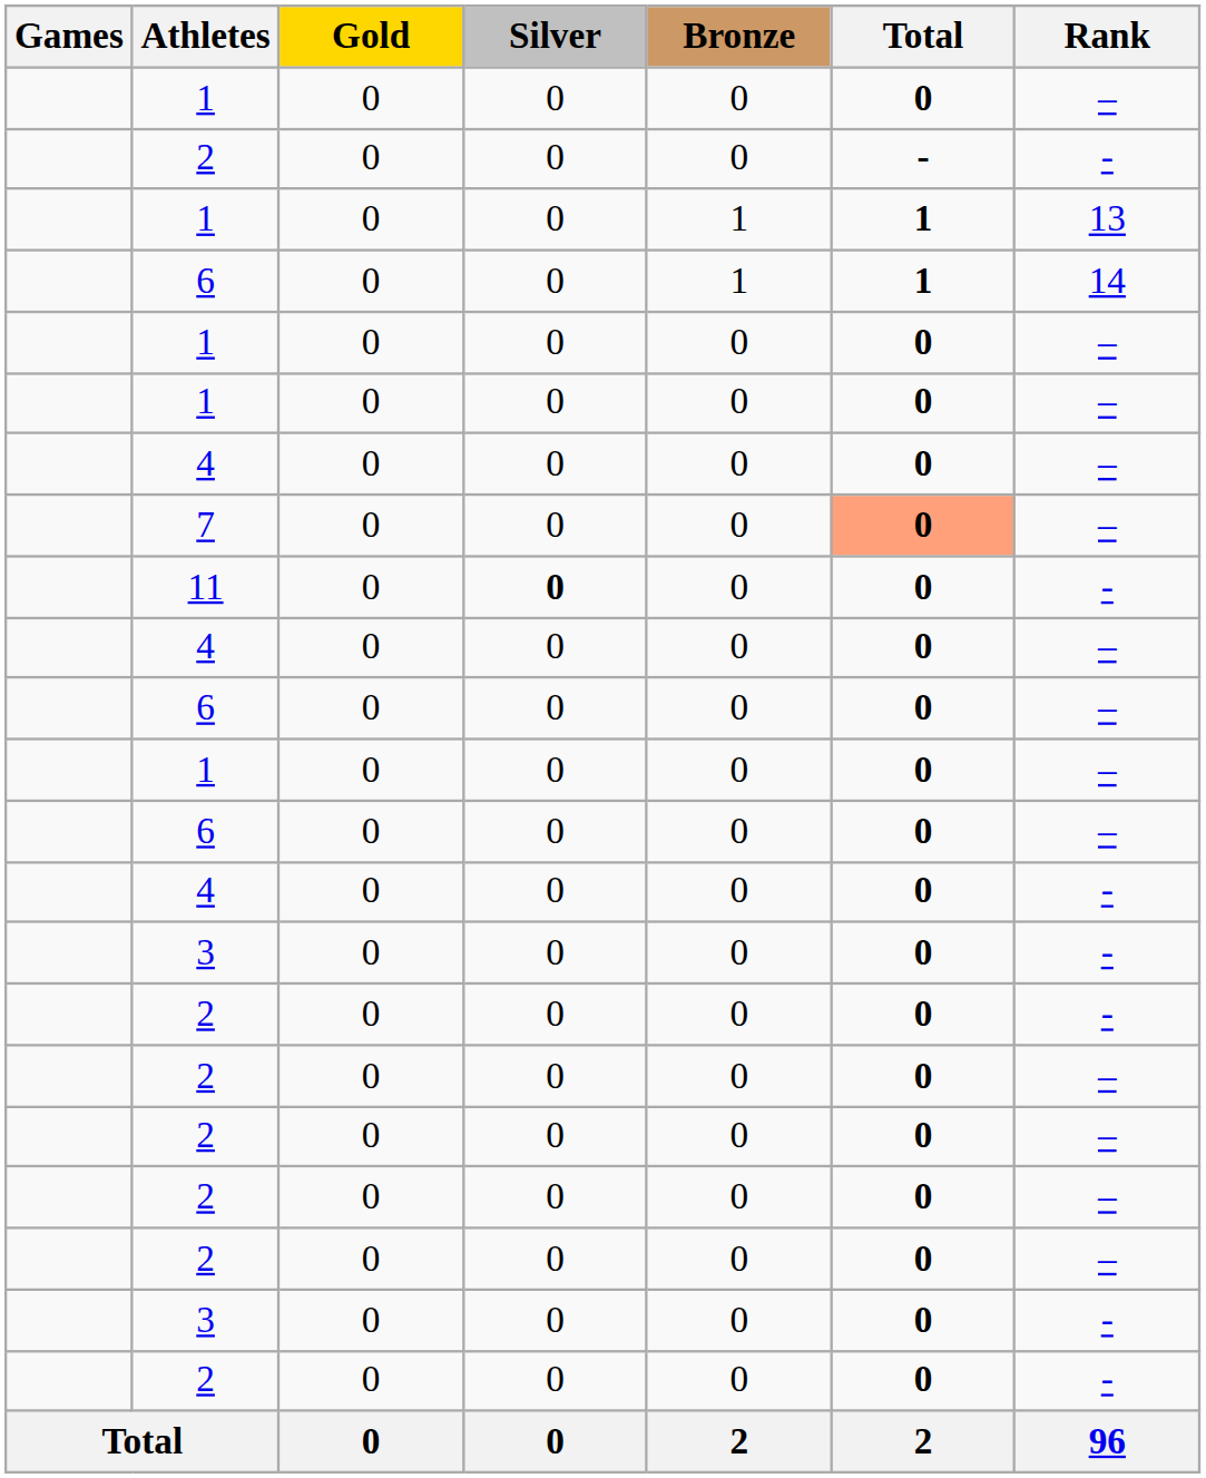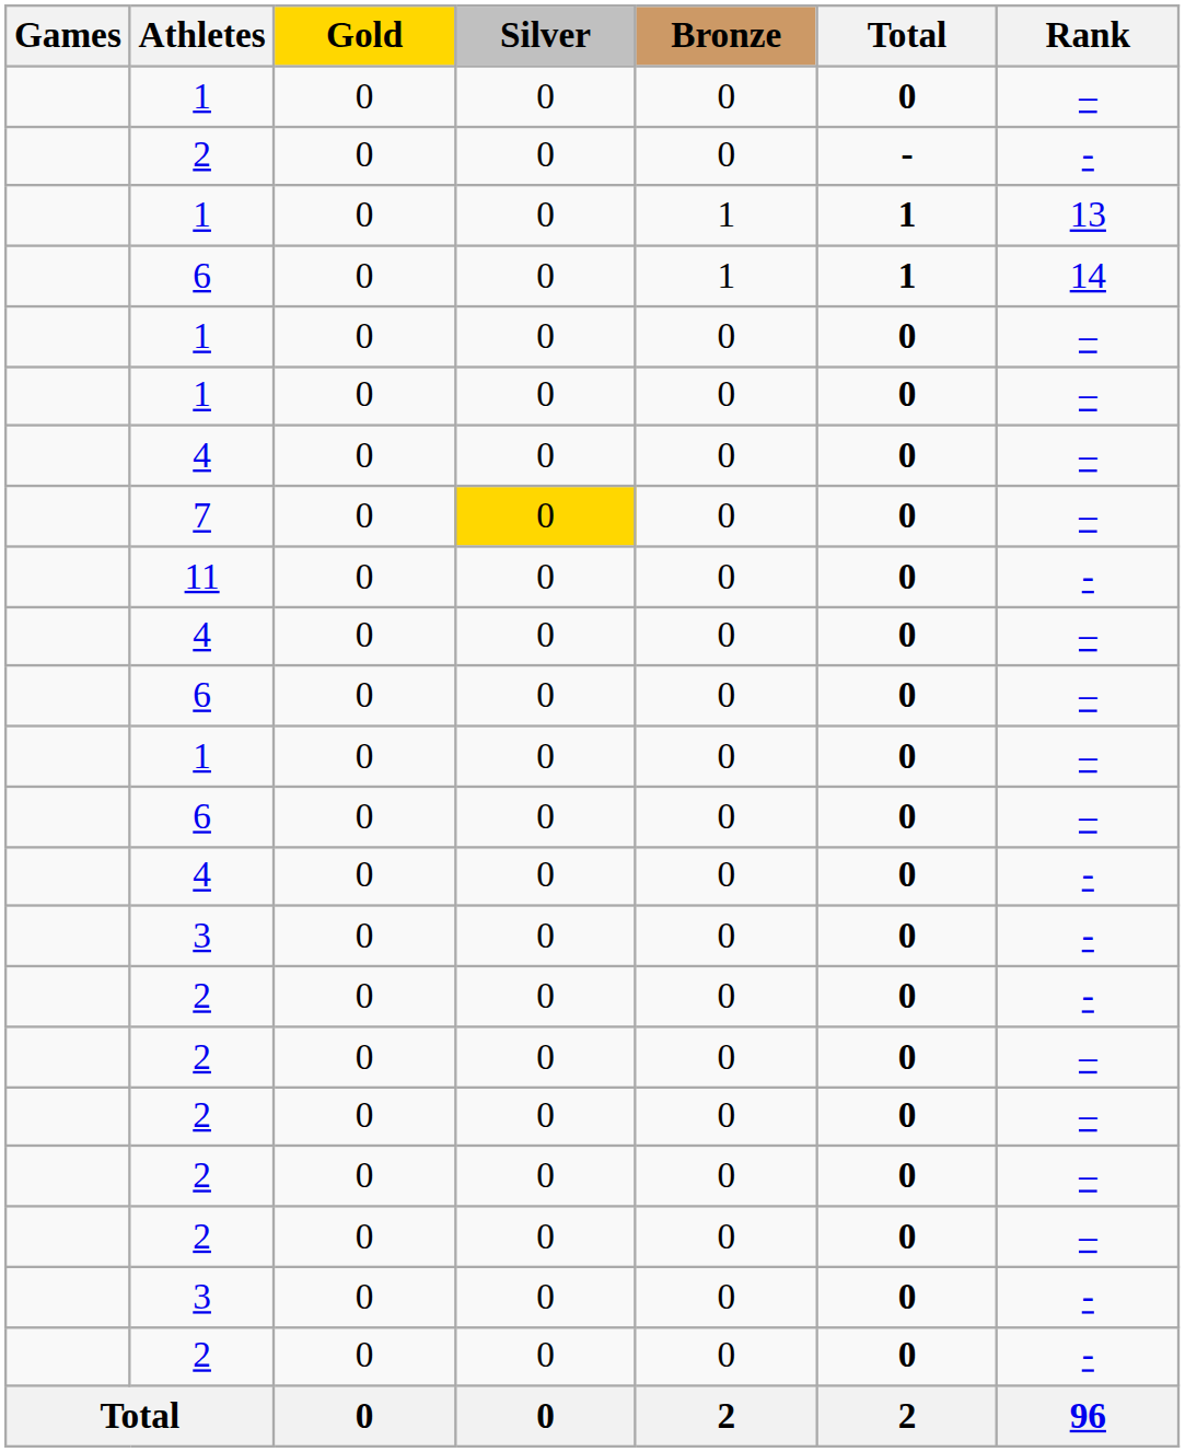7 | Silver: no background -> gold background
7 | Total: lightsalmon background -> no background
11 | Silver: bold -> normal
